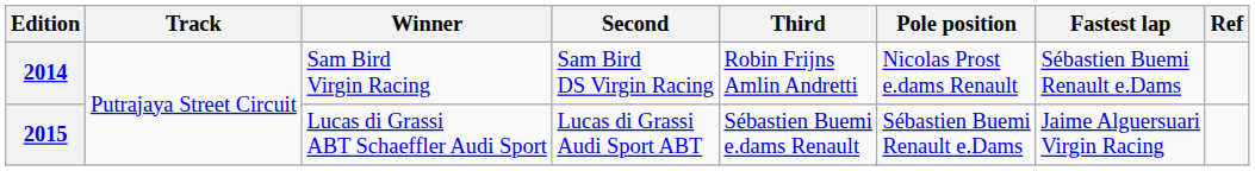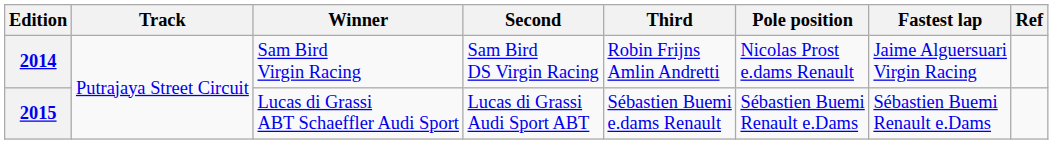2014 | Fastest lap: Sébastien Buemi Renault e.Dams -> Jaime Alguersuari Virgin Racing
2015 | Fastest lap: Jaime Alguersuari Virgin Racing -> Sébastien Buemi Renault e.Dams
